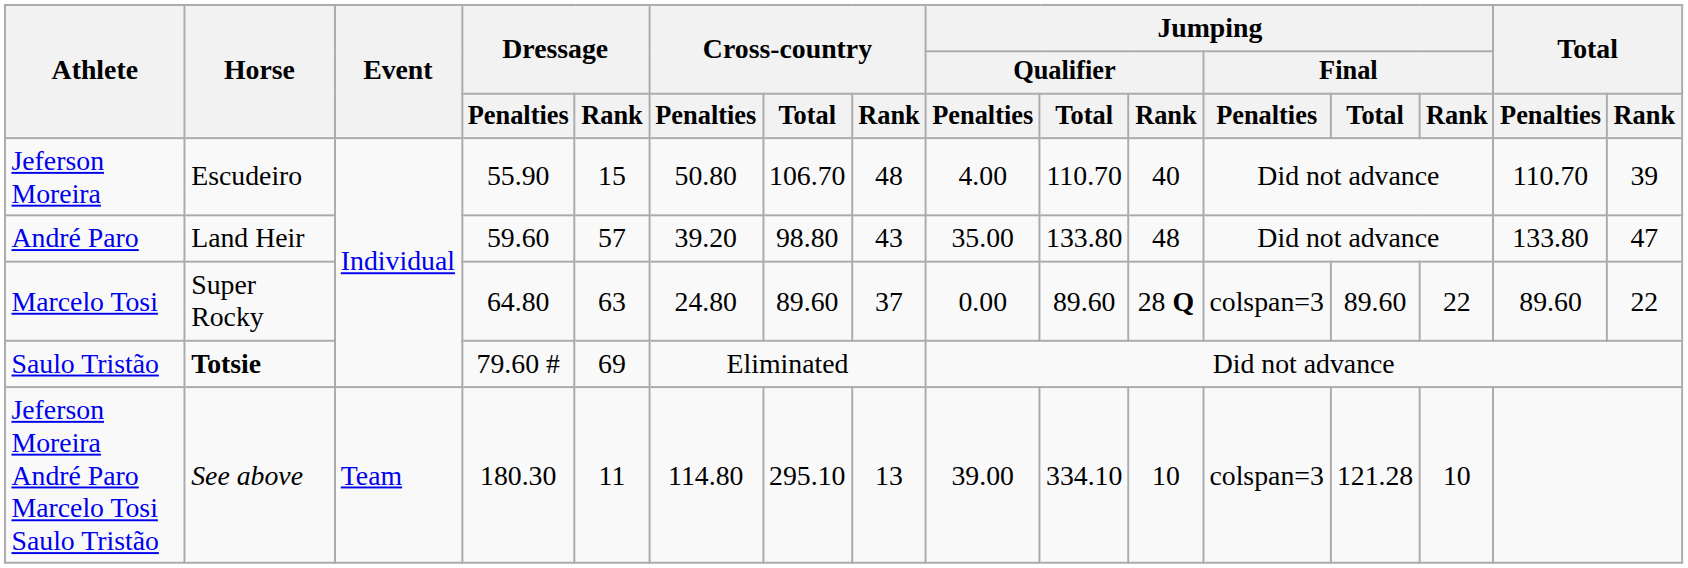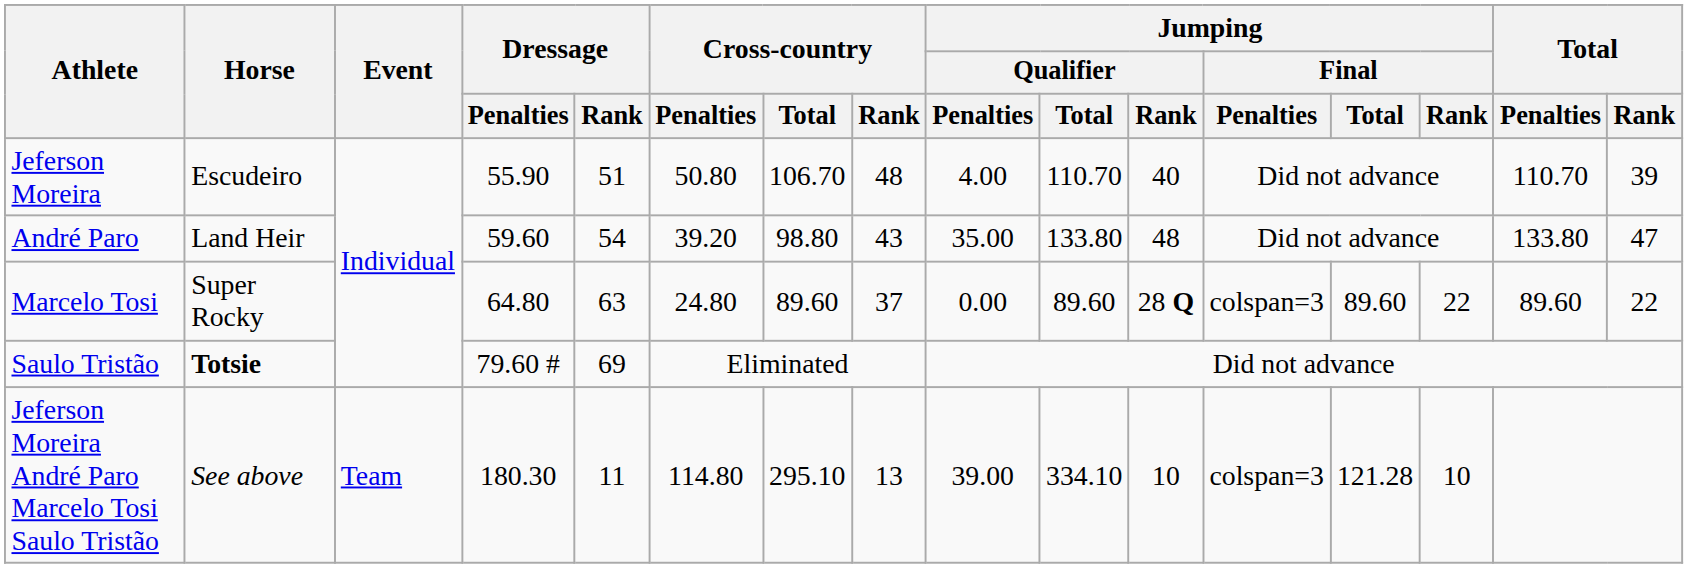Jeferson Moreira | Dressage / Rank: 15 -> 51
André Paro | Dressage / Rank: 57 -> 54
